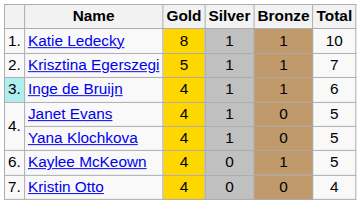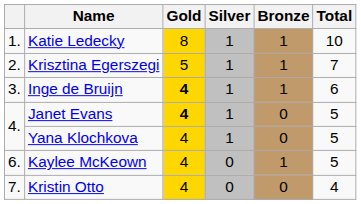Inge de Bruijn | column 1: paleturquoise background -> no background
Inge de Bruijn | Gold: normal -> bold
Janet Evans | Gold: normal -> bold
